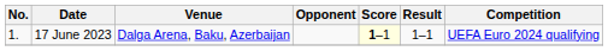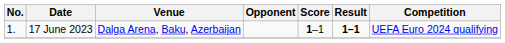17 June 2023 | Score: lightyellow background -> no background
17 June 2023 | Result: normal -> bold
